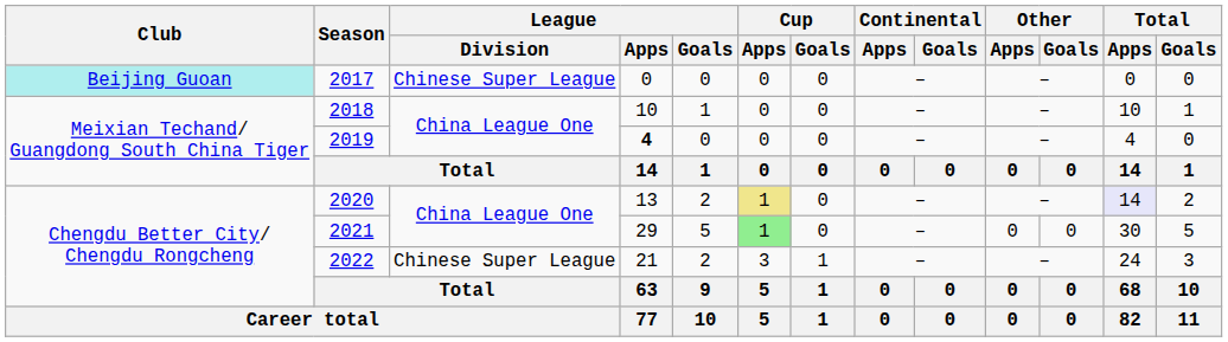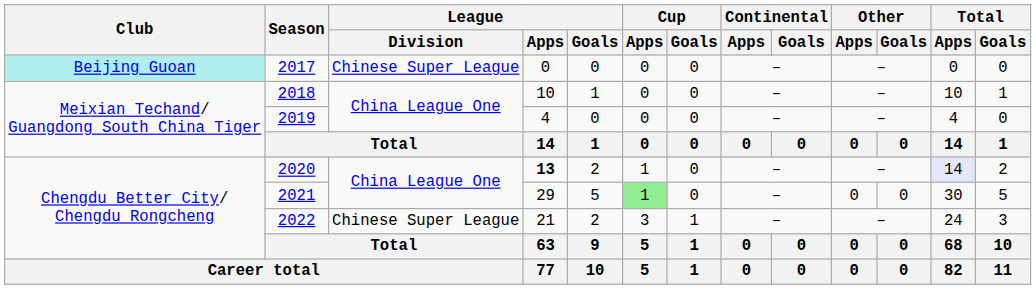2019 | League / Apps: bold -> normal
2020 | League / Apps: normal -> bold
2020 | Cup / Apps: khaki background -> no background
